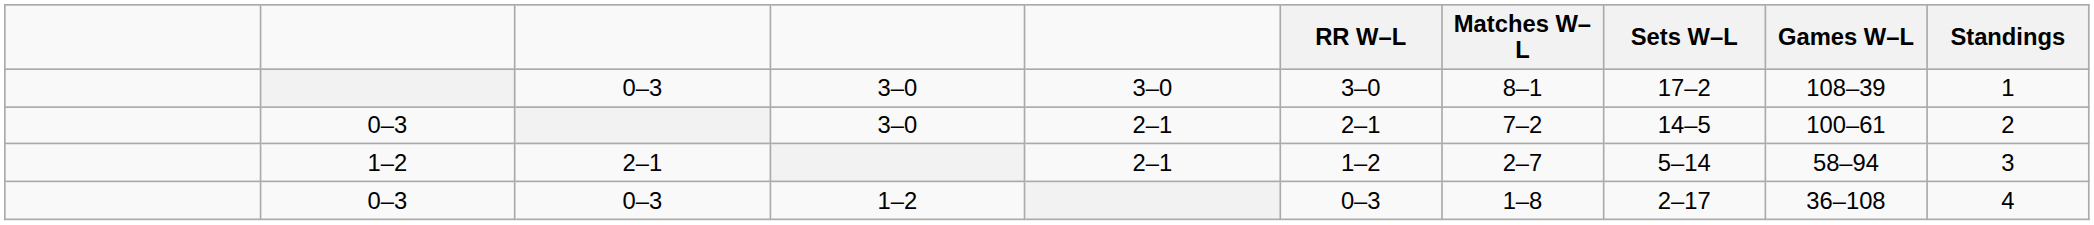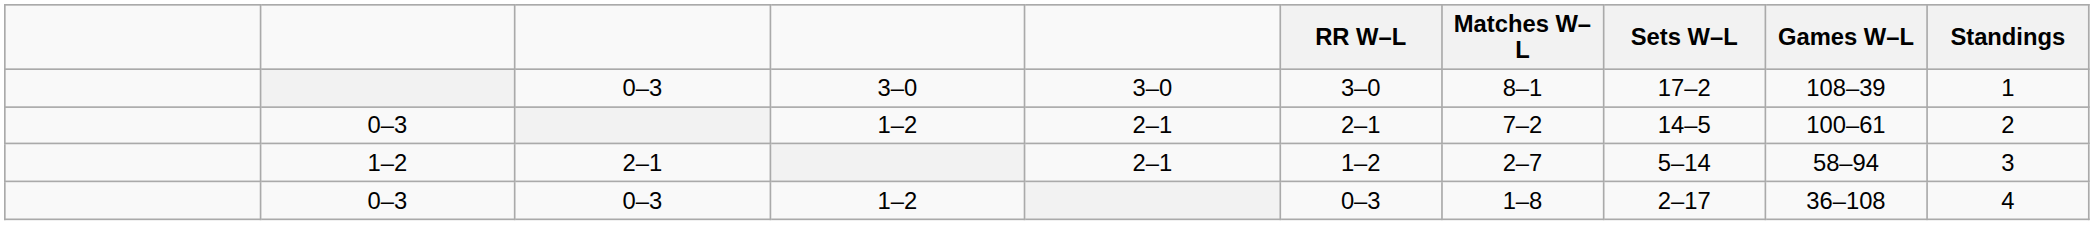row 3 | column 4: 3–0 -> 1–2
